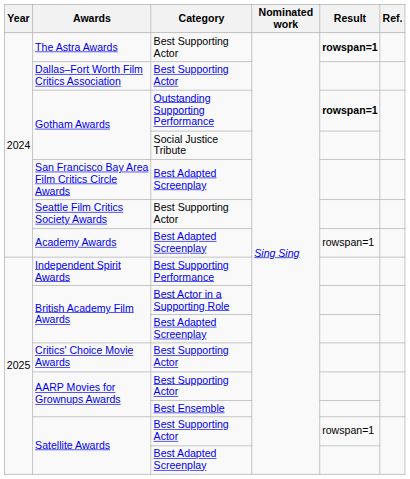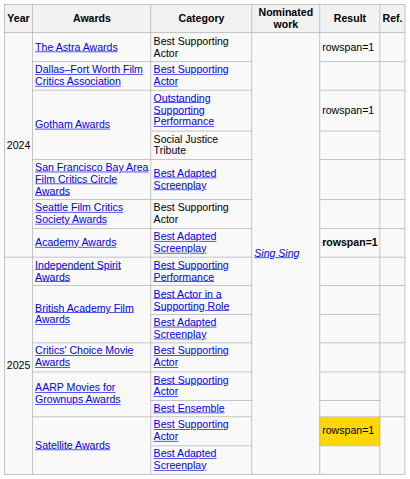The Astra Awards | Result: bold -> normal
Gotham Awards / Outstanding Supporting Performance | Result: bold -> normal
Academy Awards | Result: normal -> bold
Satellite Awards / Best Supporting Actor | Result: no background -> gold background
